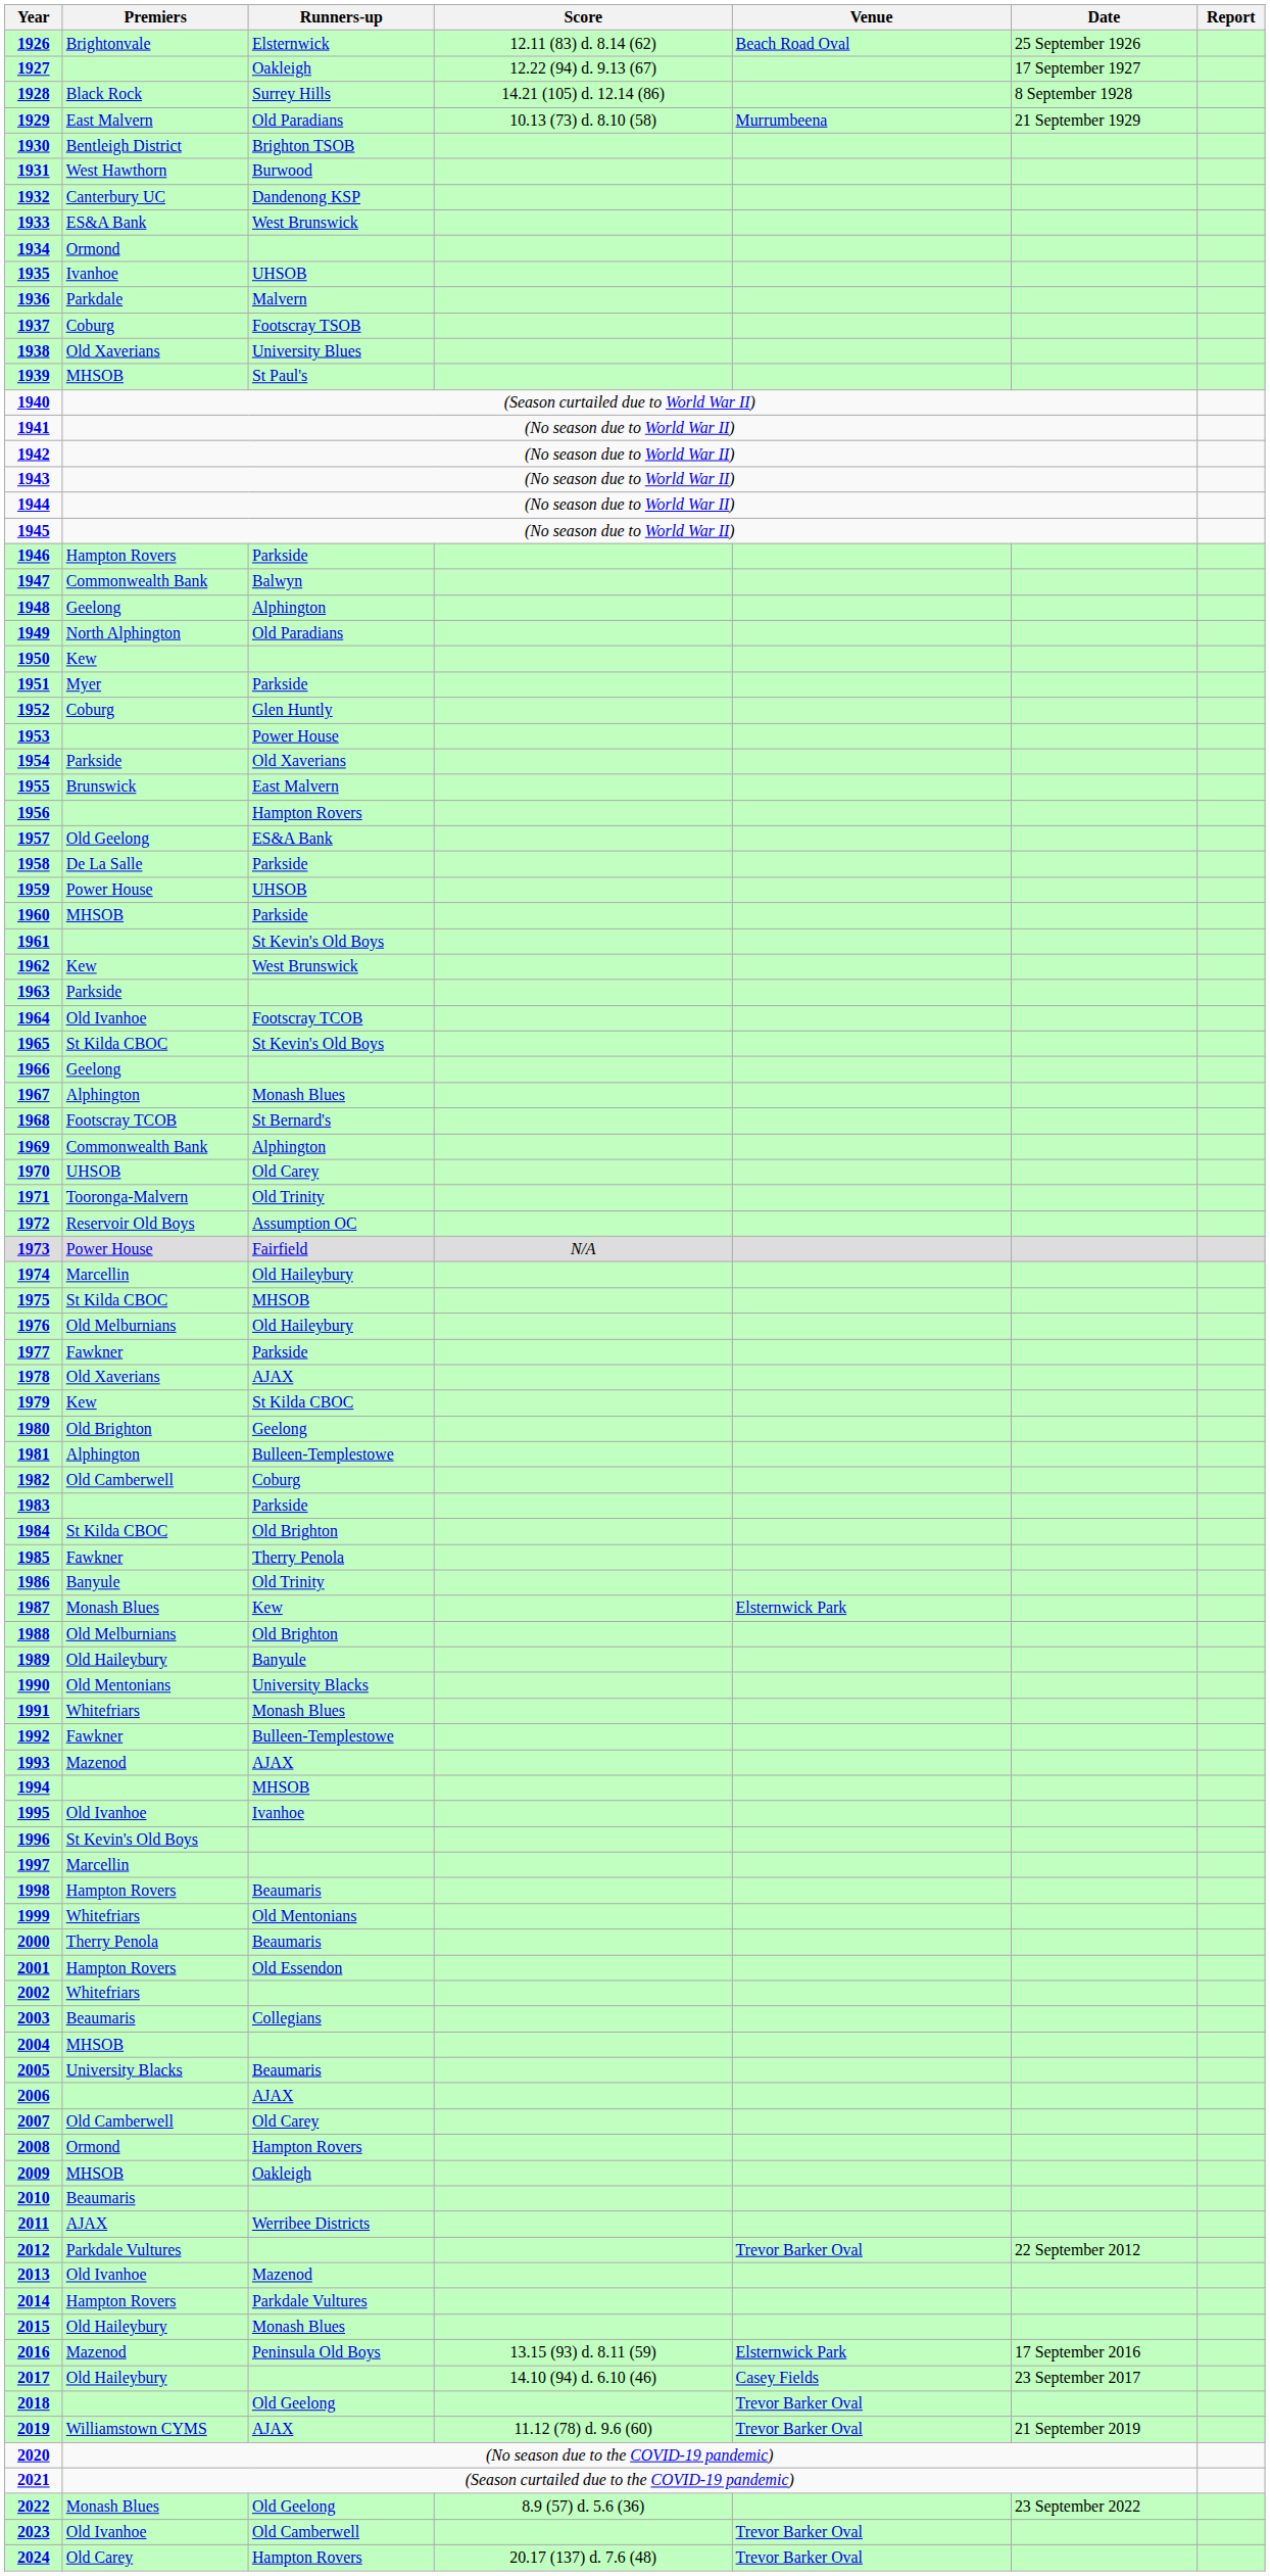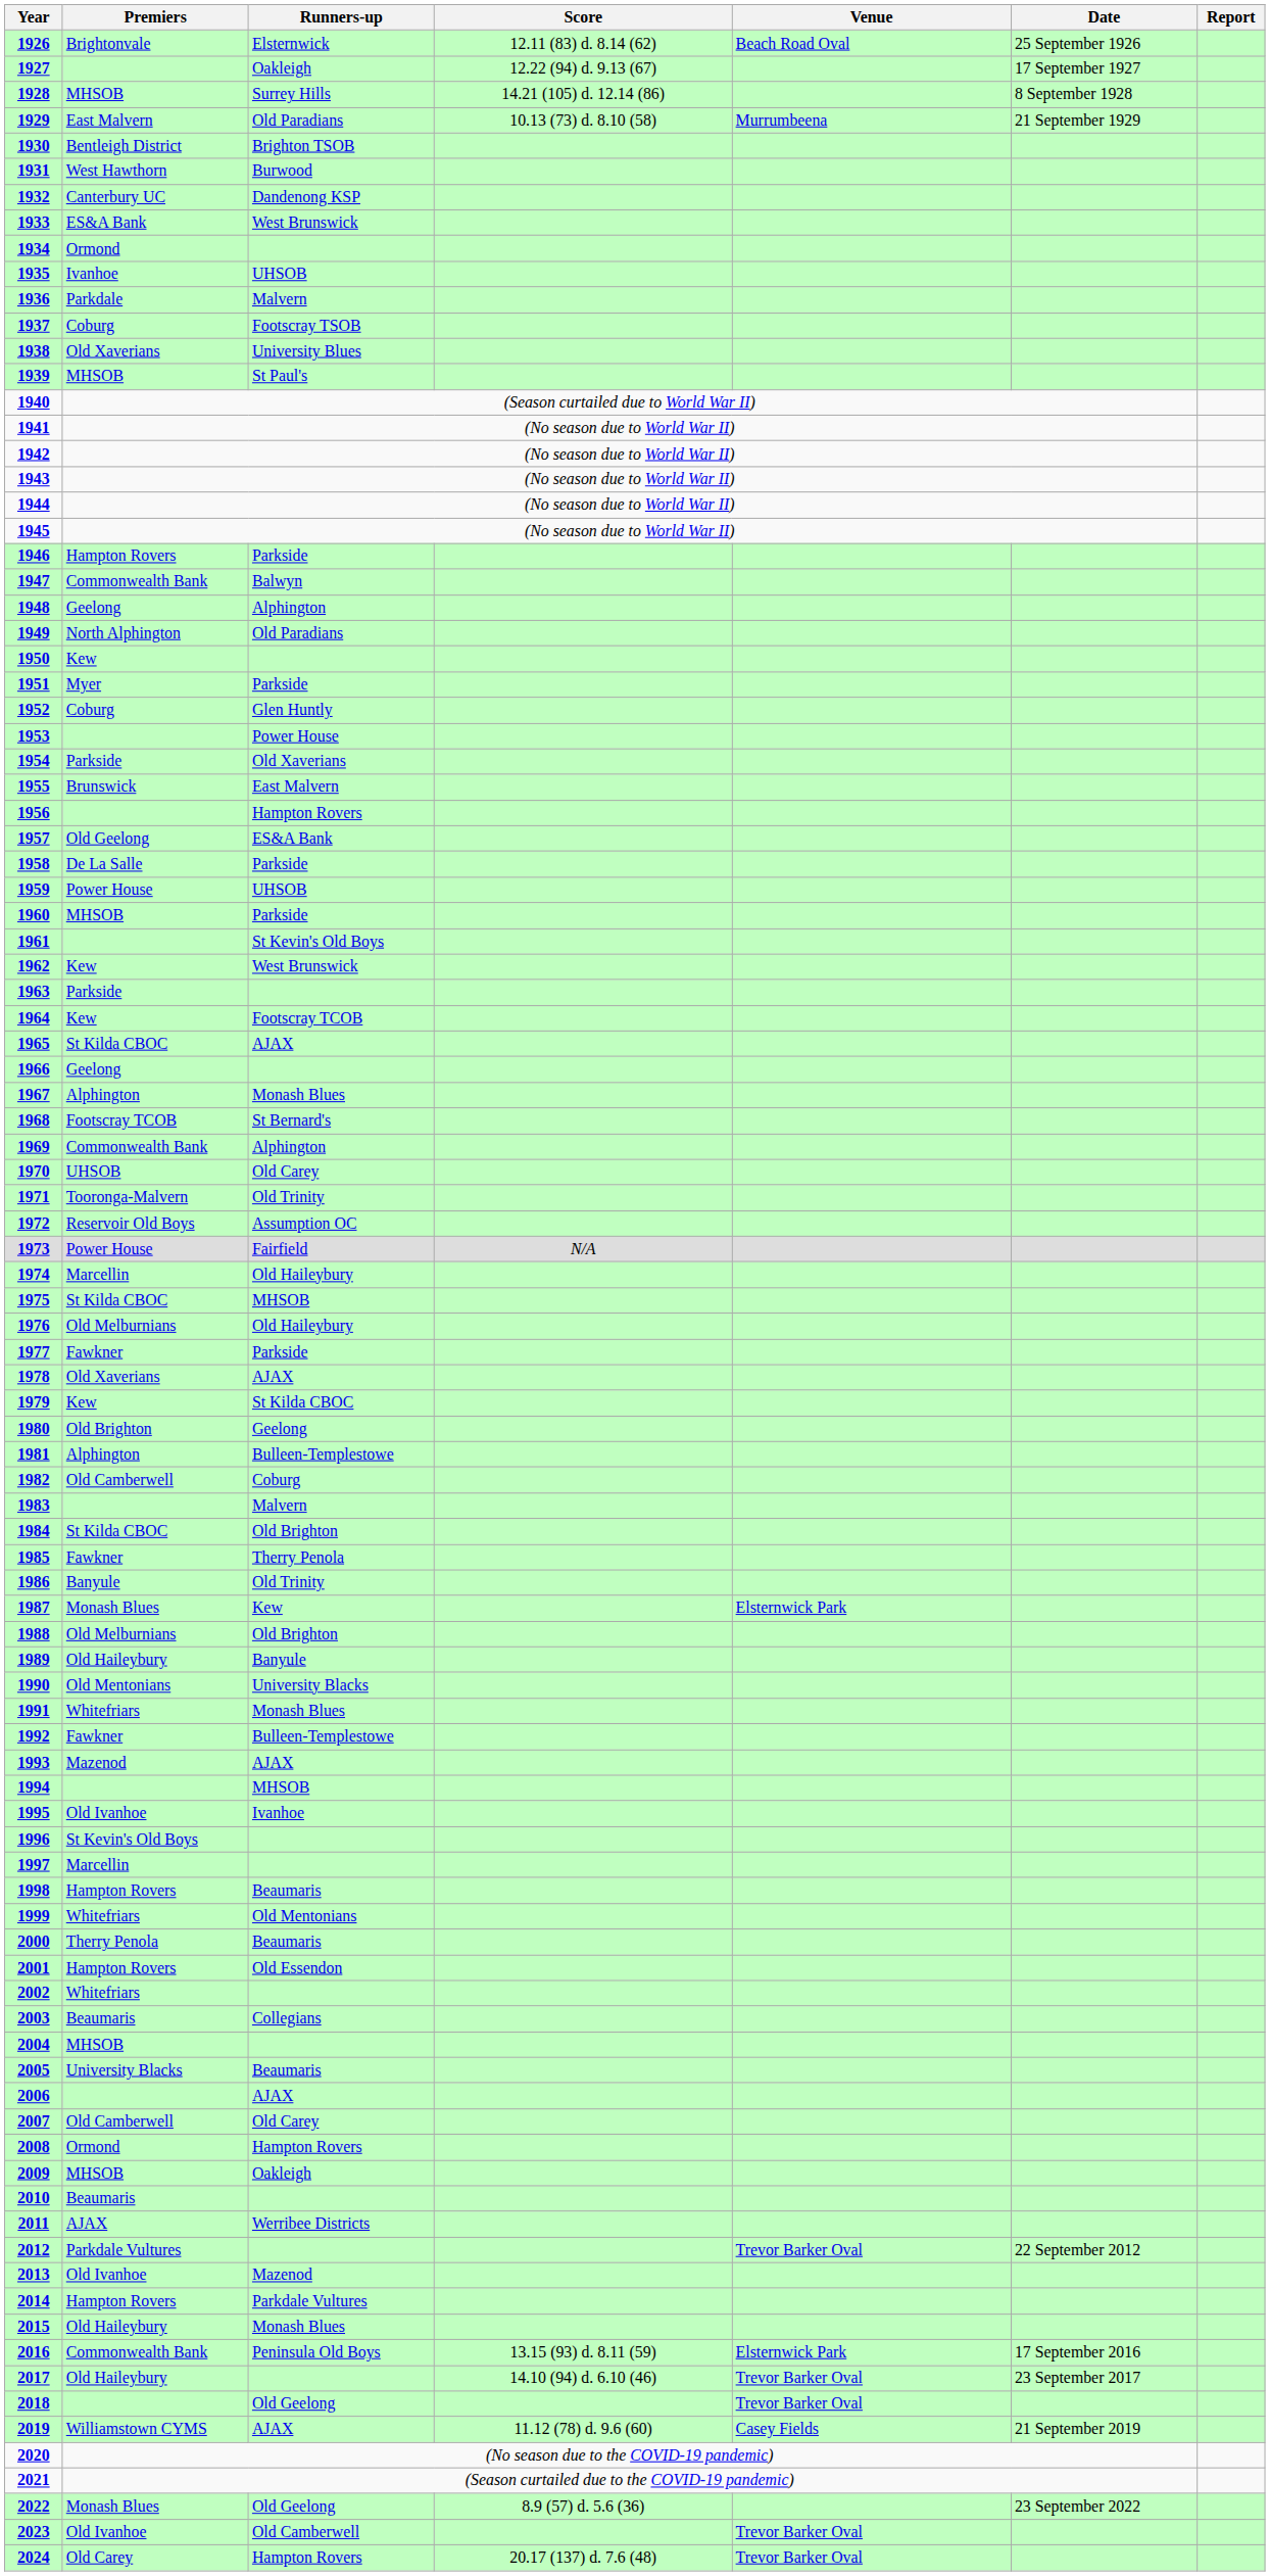1928 | Premiers: Black Rock -> MHSOB
1964 | Premiers: Old Ivanhoe -> Kew
1965 | Runners-up: St Kevin's Old Boys -> AJAX
1983 | Runners-up: Parkside -> Malvern
2016 | Premiers: Mazenod -> Commonwealth Bank
2017 | Venue: Casey Fields -> Trevor Barker Oval
2019 | Venue: Trevor Barker Oval -> Casey Fields
